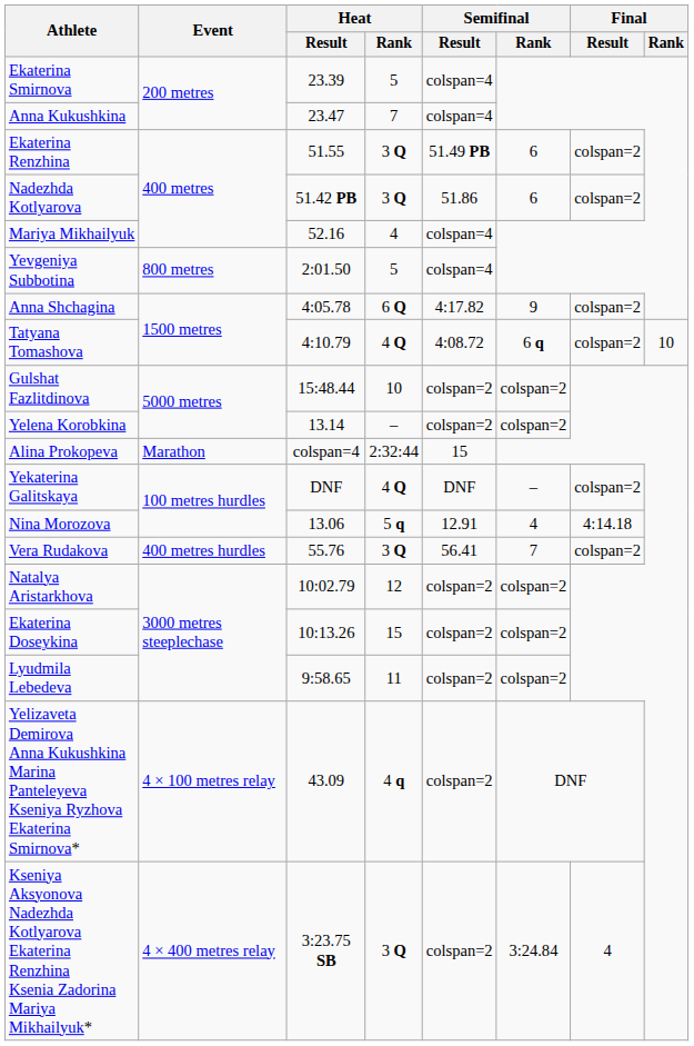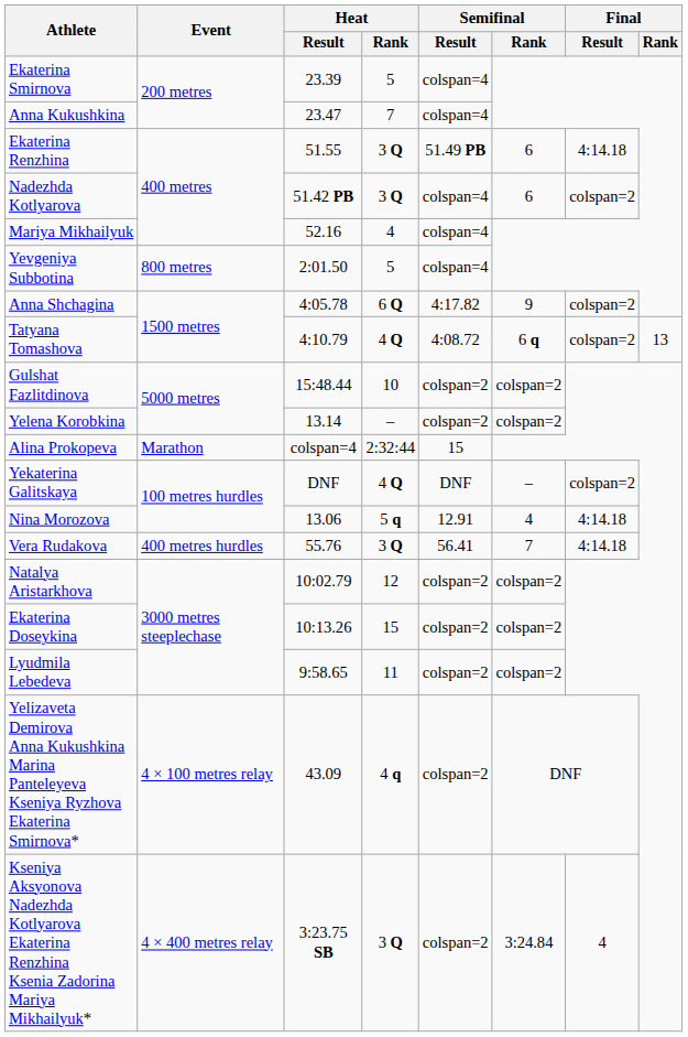Ekaterina Renzhina | Final / Result: colspan=2 -> 4:14.18
Nadezhda Kotlyarova | Semifinal / Result: 51.86 -> colspan=4
Tatyana Tomashova | Final / Rank: 10 -> 13
Vera Rudakova | Final / Result: colspan=2 -> 4:14.18
